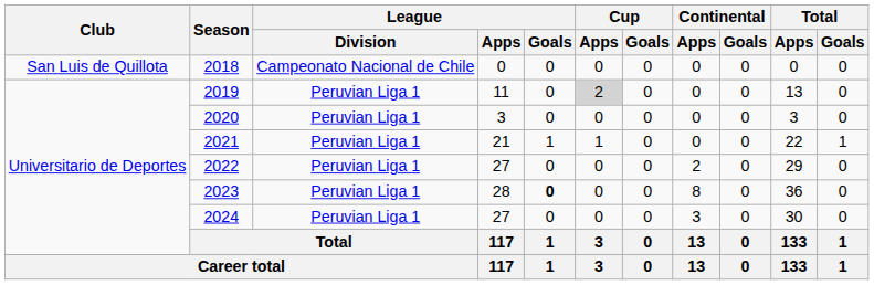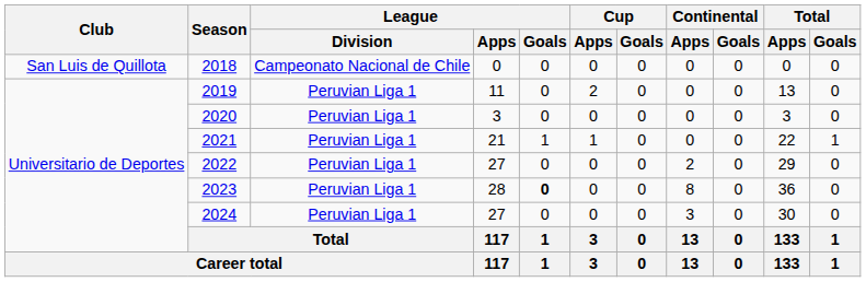2019 | Cup / Apps: lightgrey background -> no background
